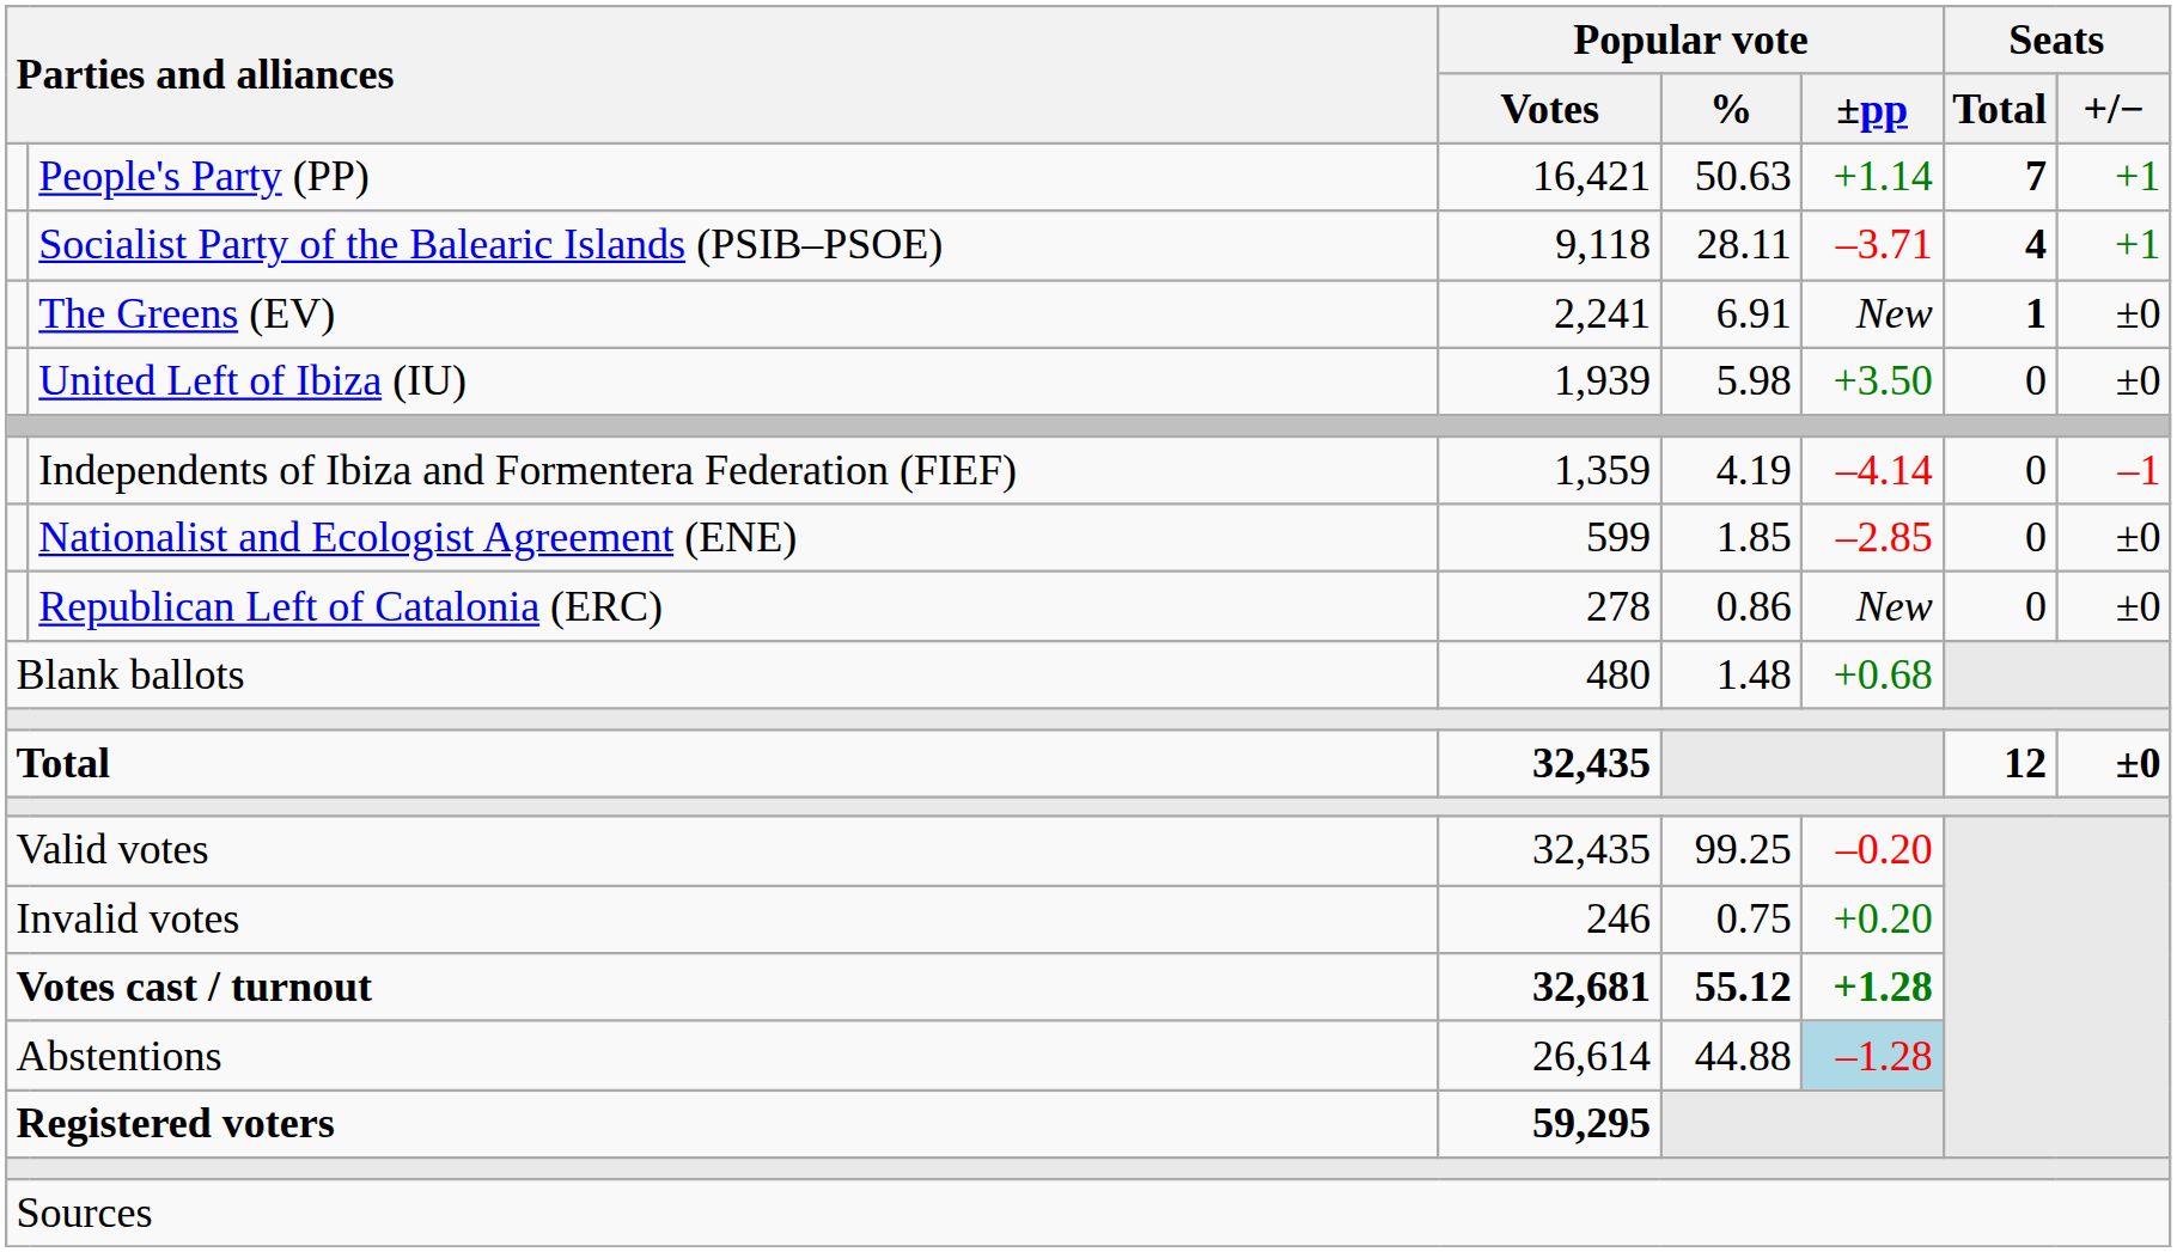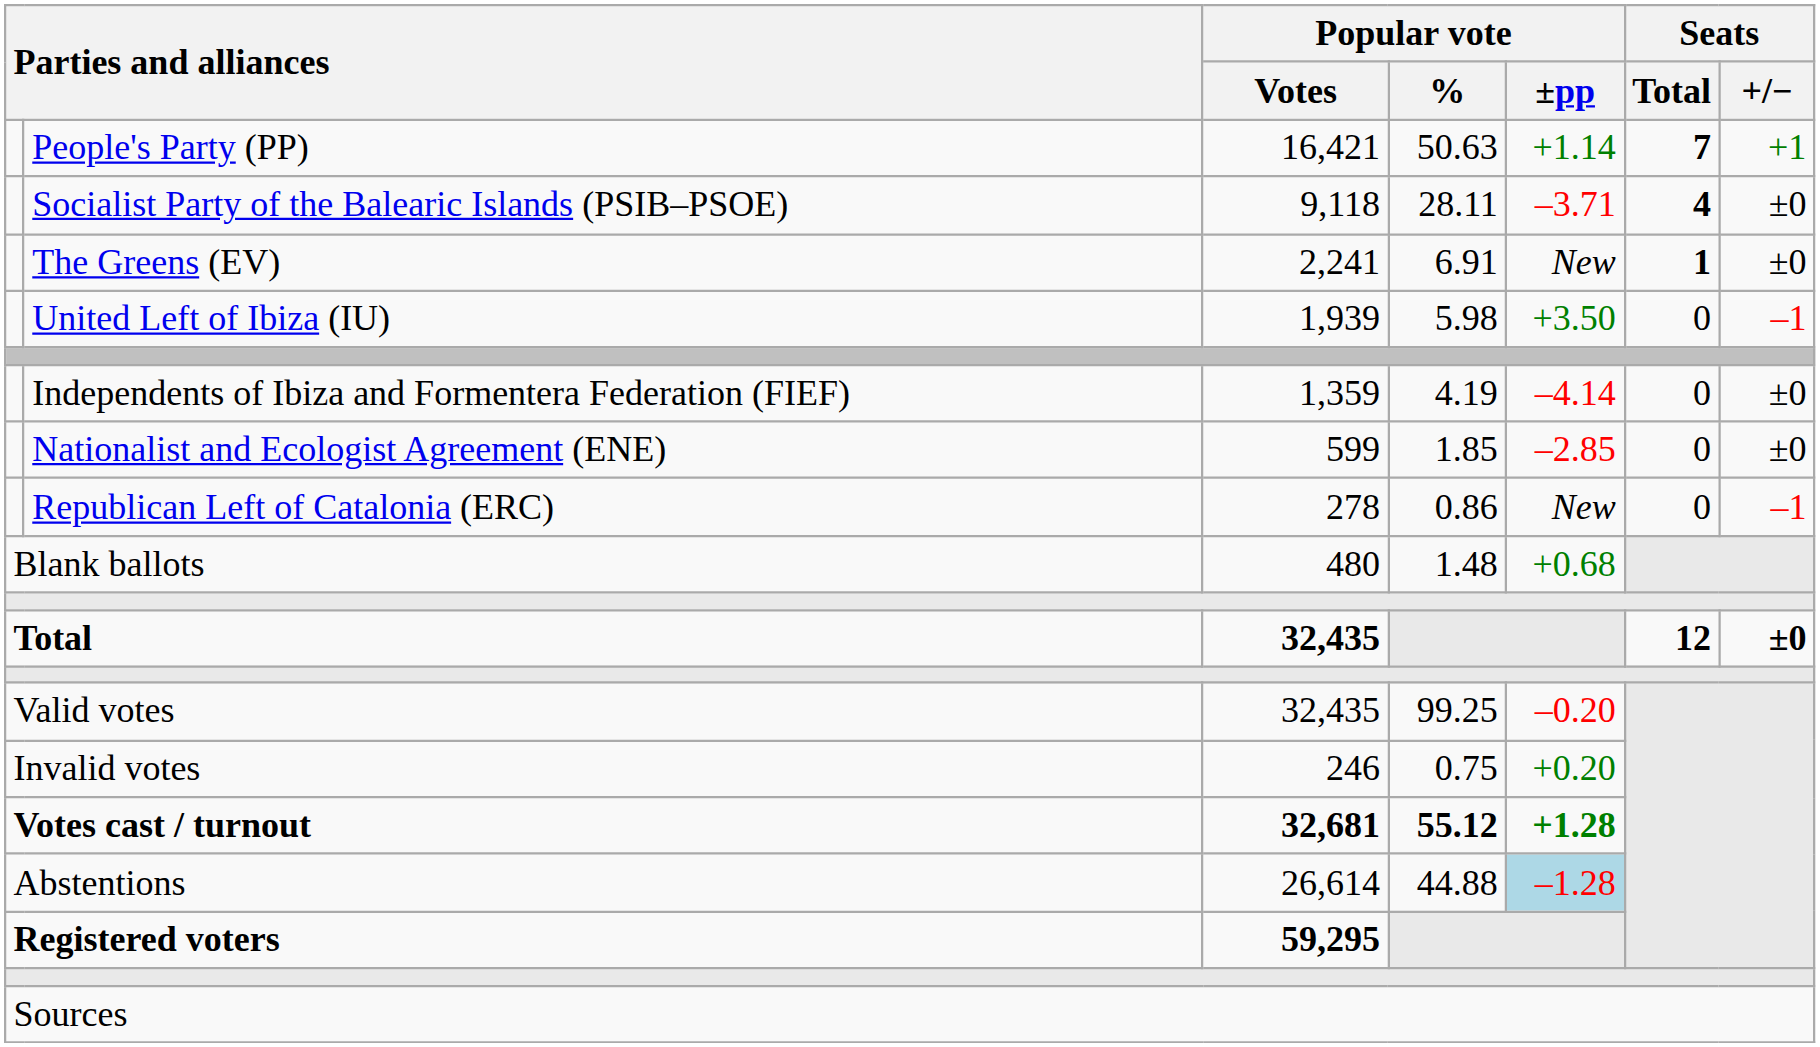Socialist Party of the Balearic Islands (PSIB–PSOE) | Seats / +/−: +1 -> ±0
United Left of Ibiza (IU) | Seats / +/−: ±0 -> –1
Independents of Ibiza and Formentera Federation (FIEF) | Seats / +/−: –1 -> ±0
Republican Left of Catalonia (ERC) | Seats / +/−: ±0 -> –1
